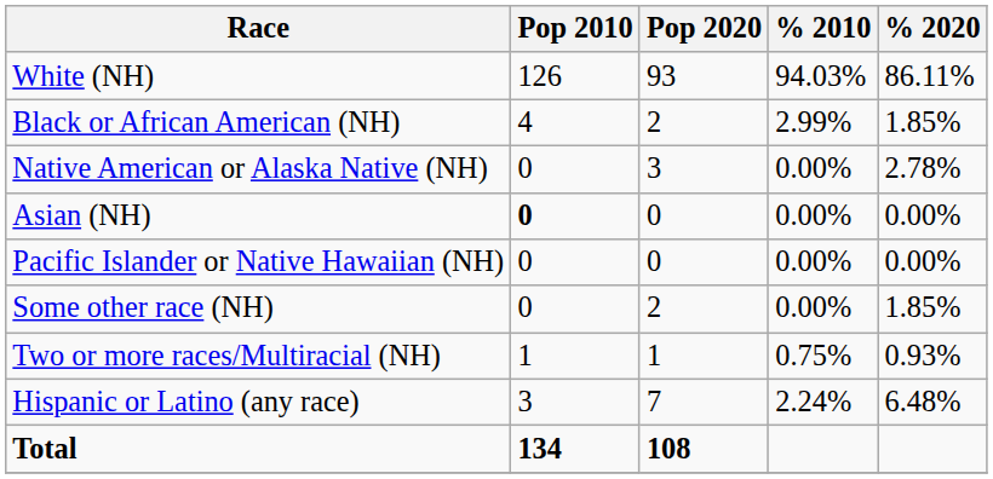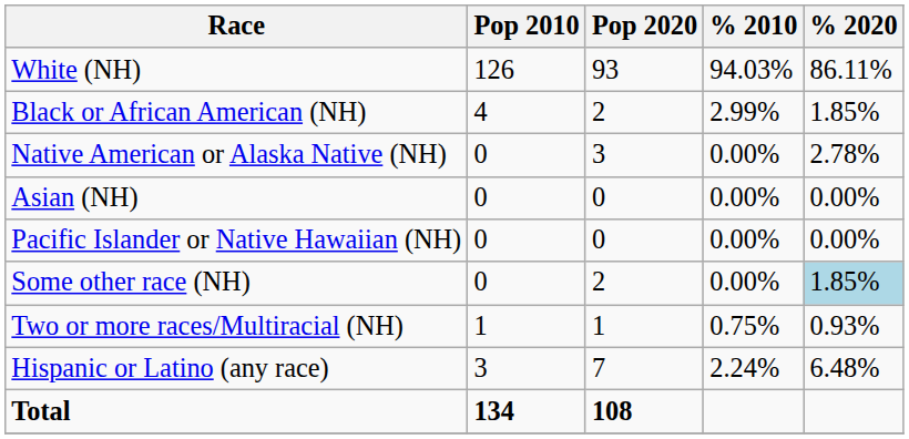Asian (NH) | Pop 2010: bold -> normal
Some other race (NH) | % 2020: no background -> lightblue background
